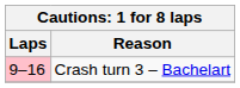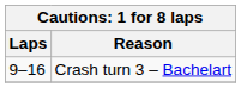Crash turn 3 – Bachelart | Laps: pink background -> no background
